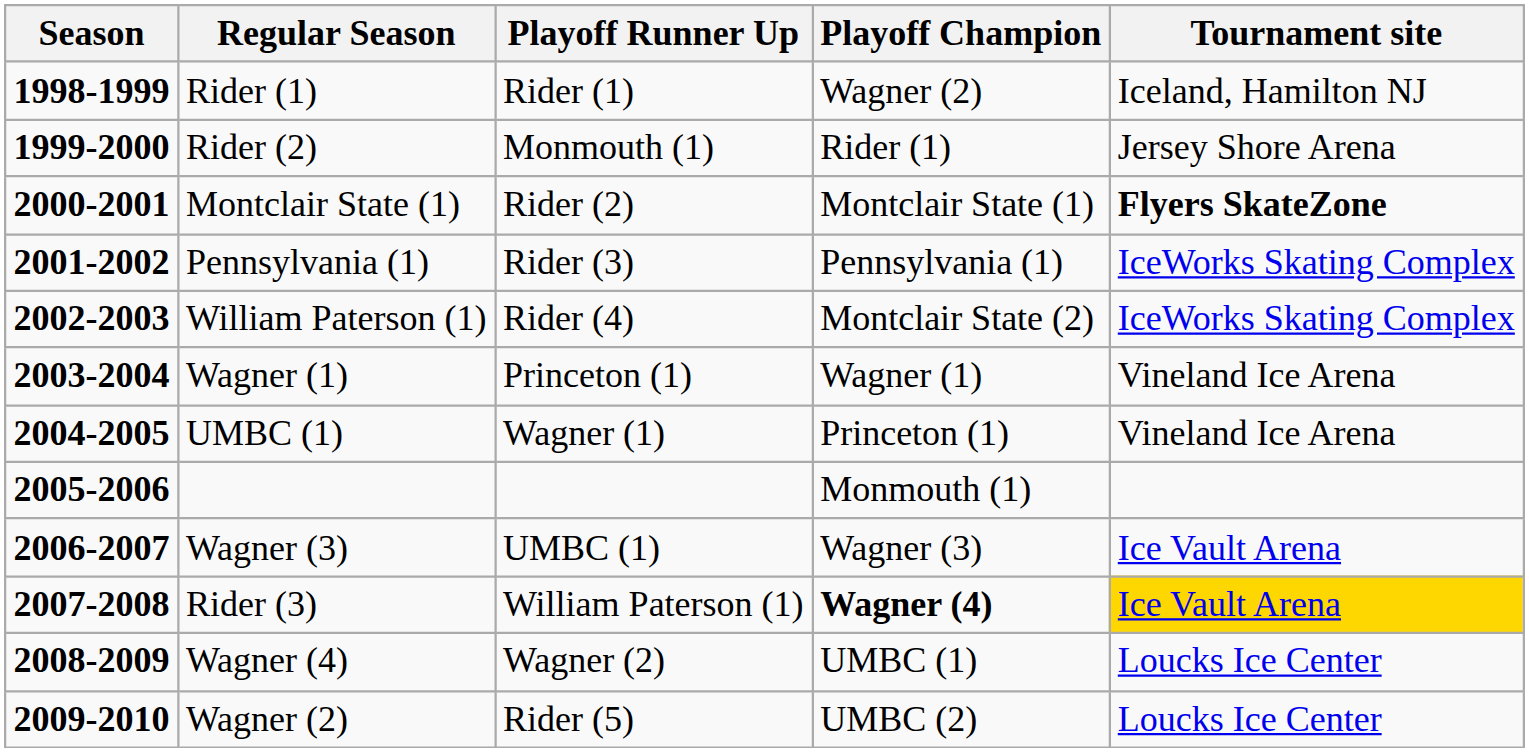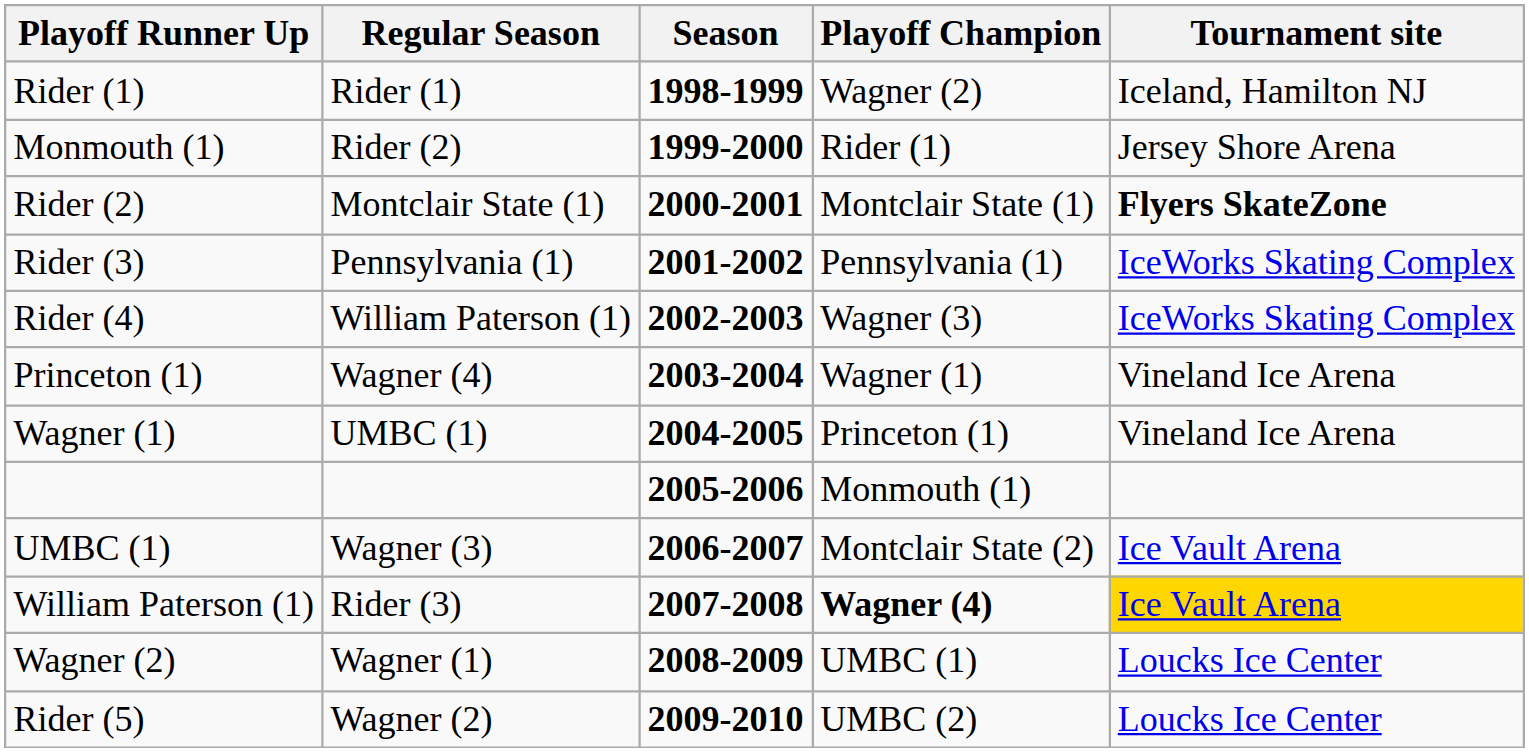columns swapped: Season <-> Playoff Runner Up
row 6 | Playoff Champion: Montclair State (2) -> Wagner (3)
row 7 | Regular Season: Wagner (1) -> Wagner (4)
row 10 | Playoff Champion: Wagner (3) -> Montclair State (2)
row 12 | Regular Season: Wagner (4) -> Wagner (1)
